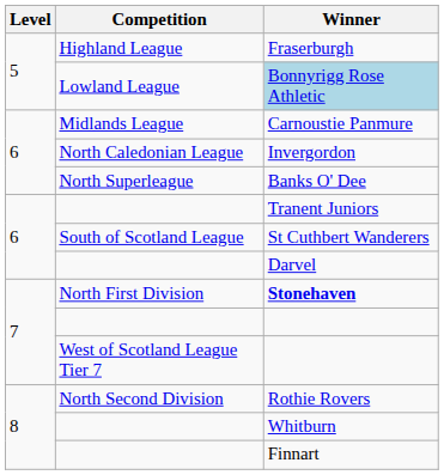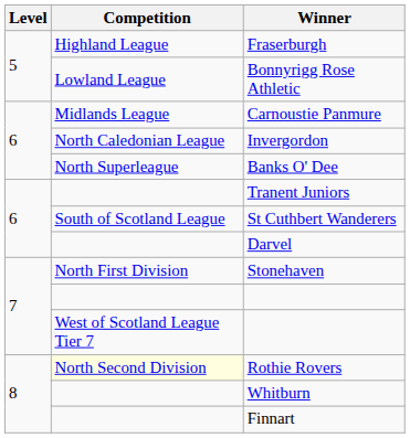Bonnyrigg Rose Athletic | Winner: lightblue background -> no background
Stonehaven | Winner: bold -> normal
Rothie Rovers | Competition: no background -> lightyellow background
